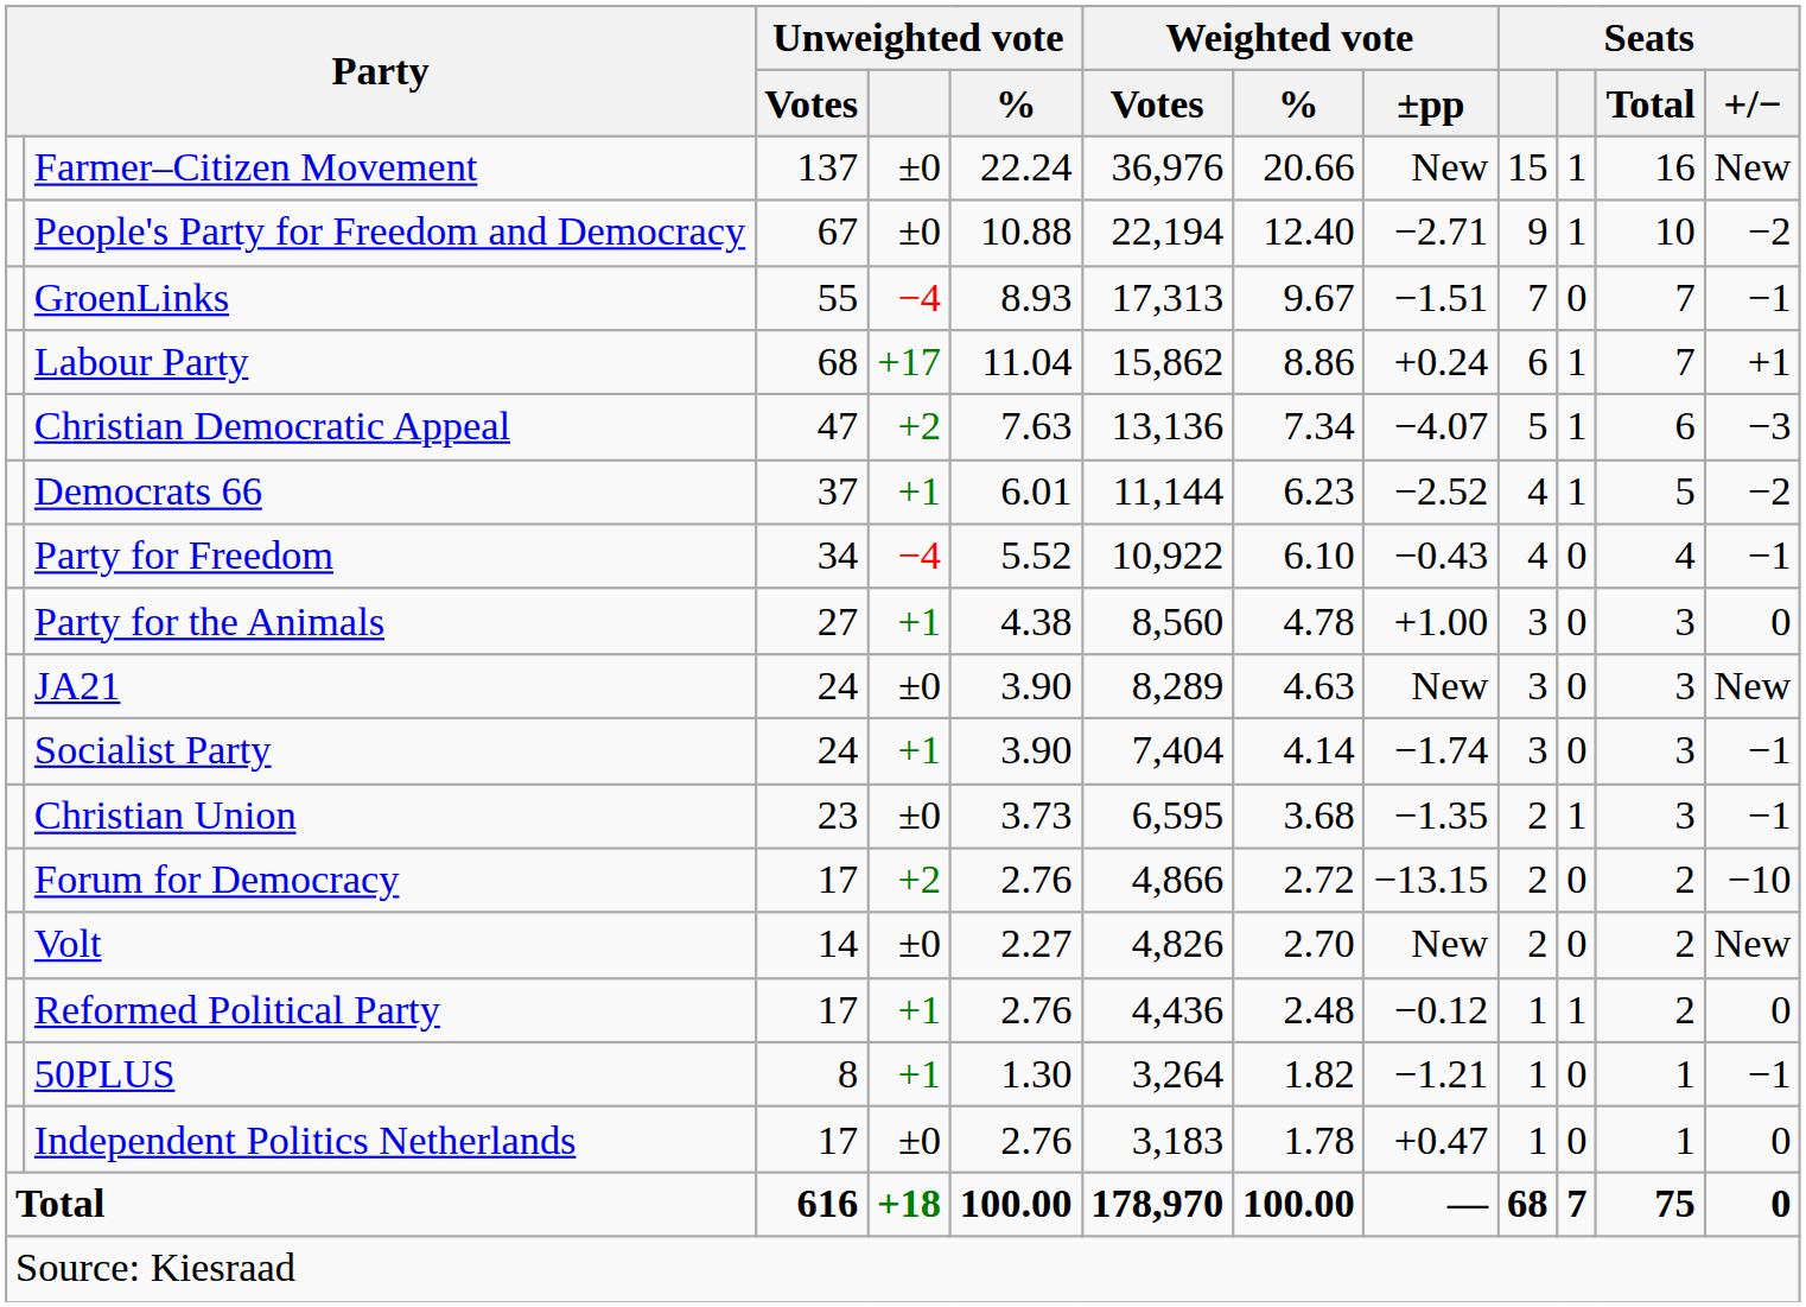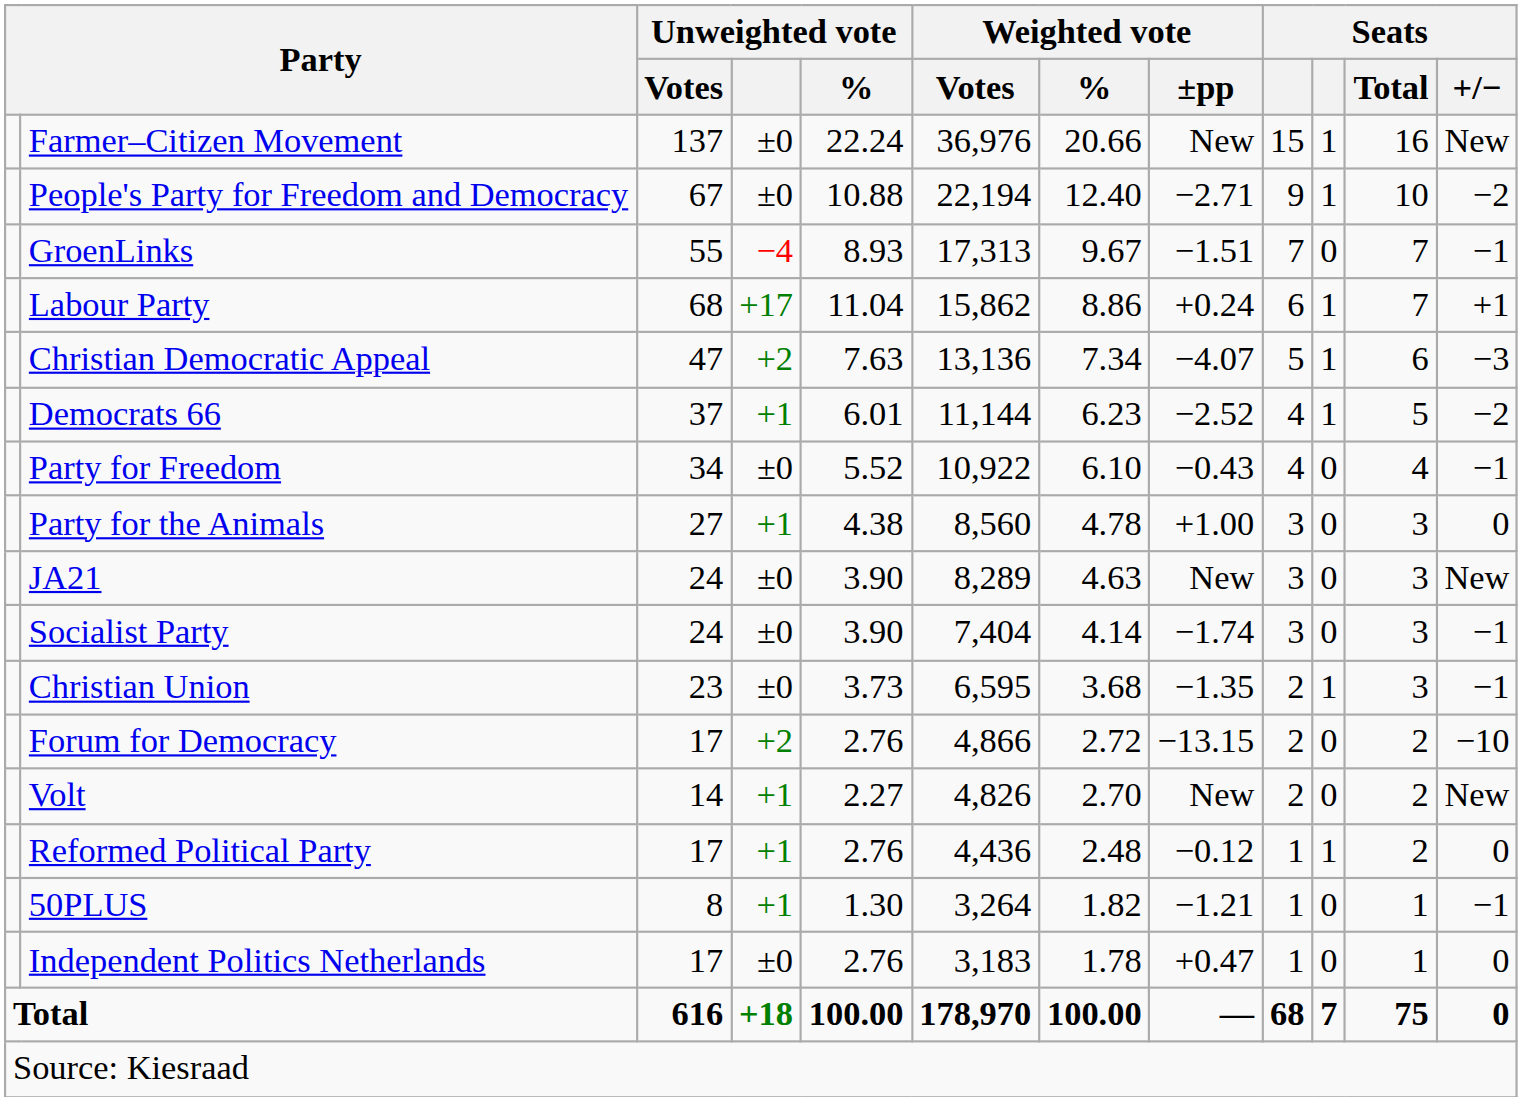Party for Freedom | Unweighted vote: −4 -> ±0
Socialist Party | Unweighted vote: +1 -> ±0
Volt | Unweighted vote: ±0 -> +1
